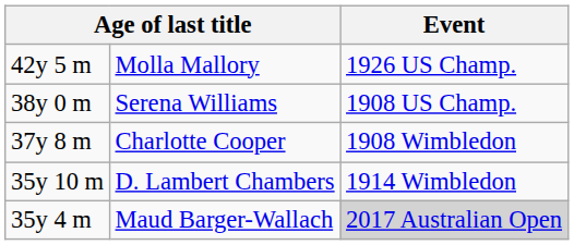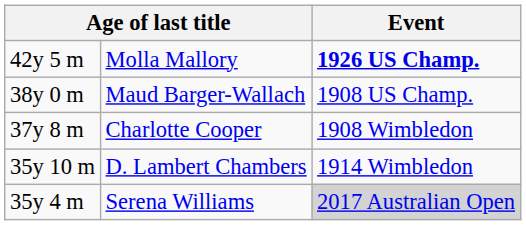42y 5 m | Event: normal -> bold
38y 0 m | column 2: Serena Williams -> Maud Barger-Wallach
35y 4 m | column 2: Maud Barger-Wallach -> Serena Williams
